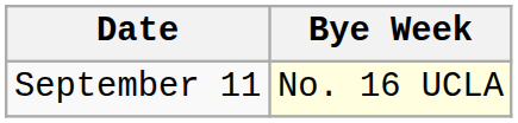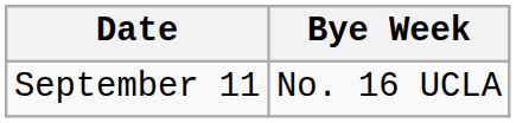September 11 | Bye Week: lightyellow background -> no background
